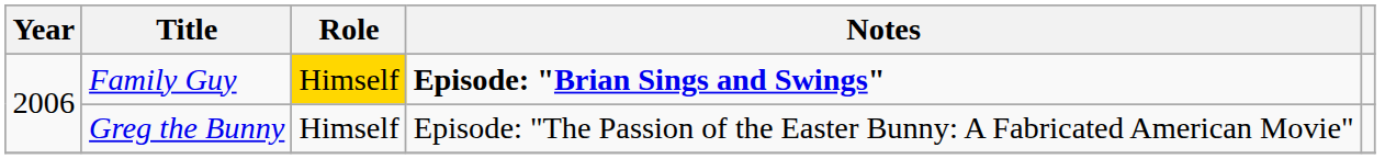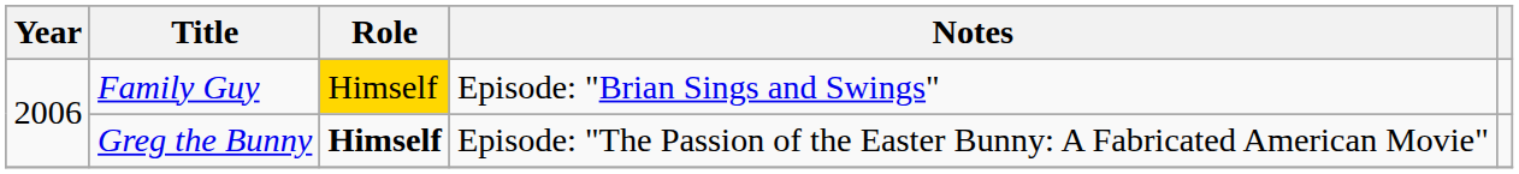Family Guy | Notes: bold -> normal
Greg the Bunny | Role: normal -> bold
